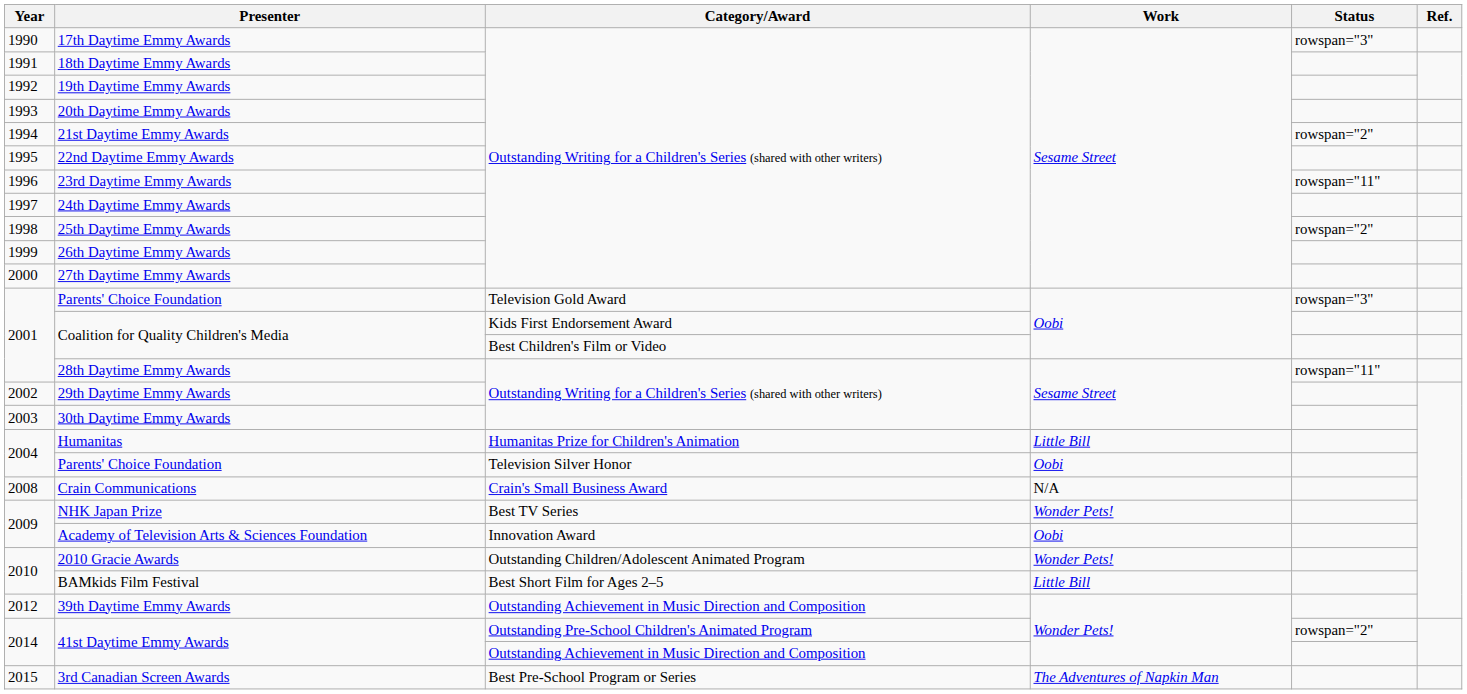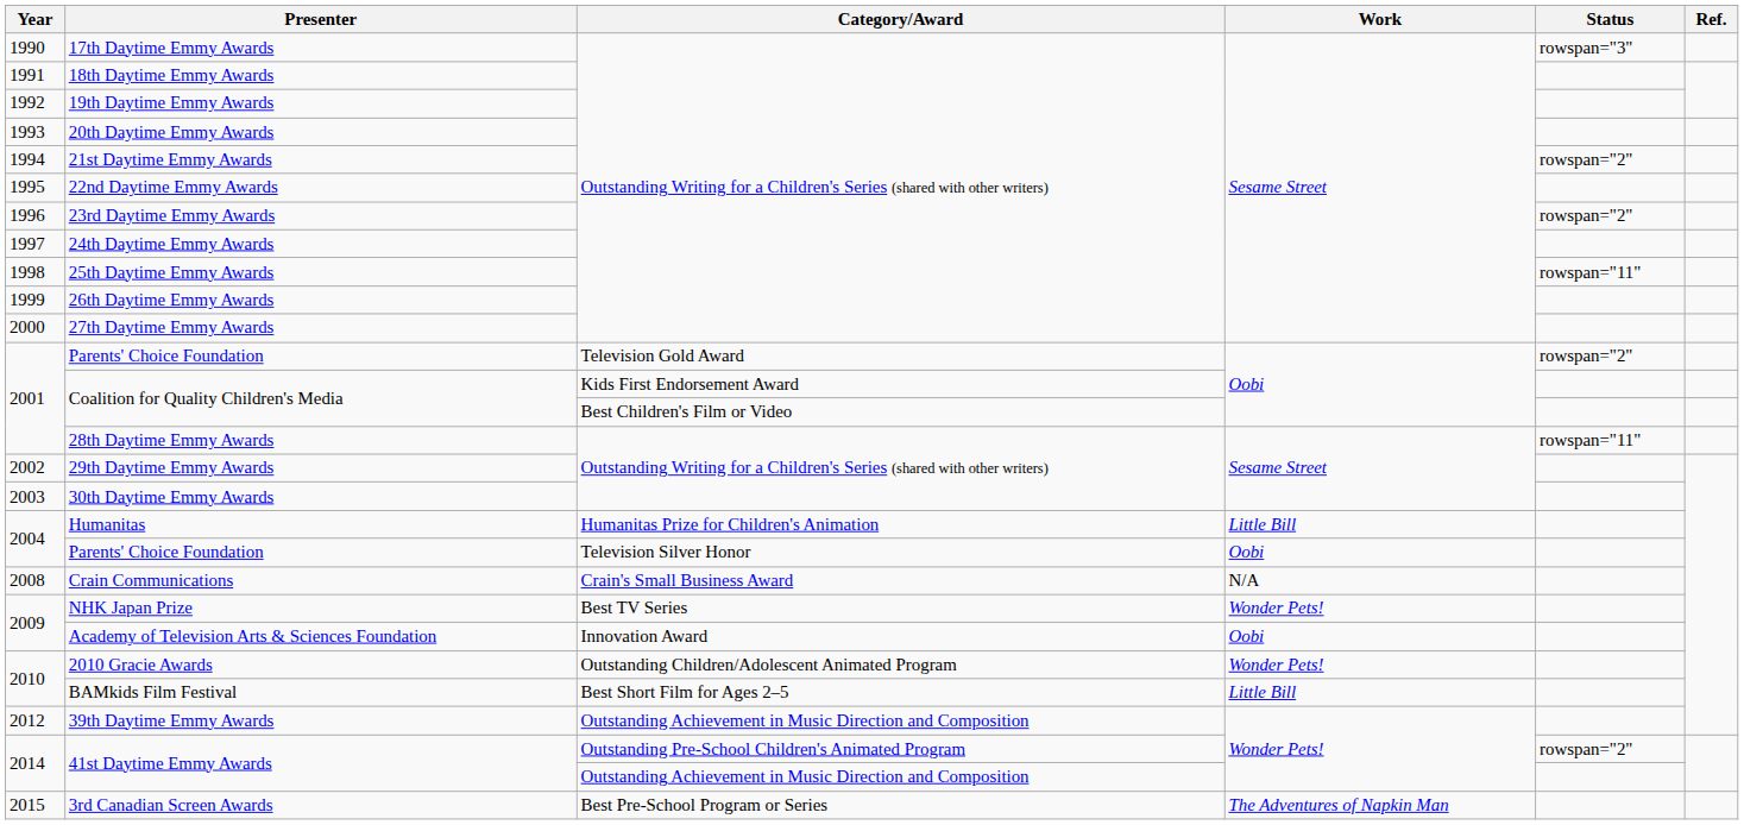23rd Daytime Emmy Awards | Status: rowspan="11" -> rowspan="2"
25th Daytime Emmy Awards | Status: rowspan="2" -> rowspan="11"
Parents' Choice Foundation / Television Gold Award | Status: rowspan="3" -> rowspan="2"
